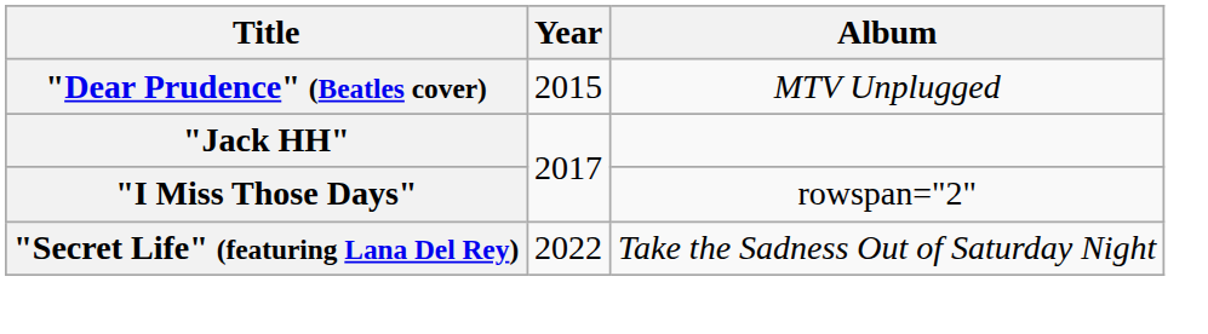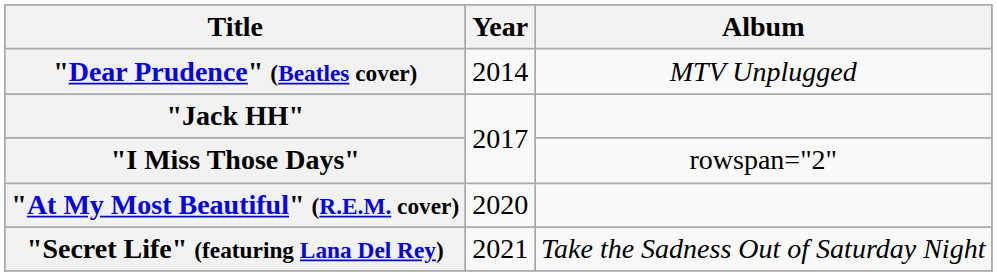"Dear Prudence" (Beatles cover) | Year: 2015 -> 2014
+ row: "At My Most Beautiful" (R.E.M. cover) | 2020
"Secret Life" (featuring Lana Del Rey) | Year: 2022 -> 2021
